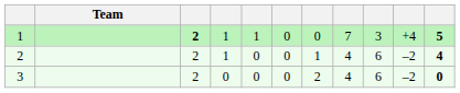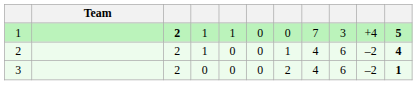row 4 | column 11: 0 -> 1
